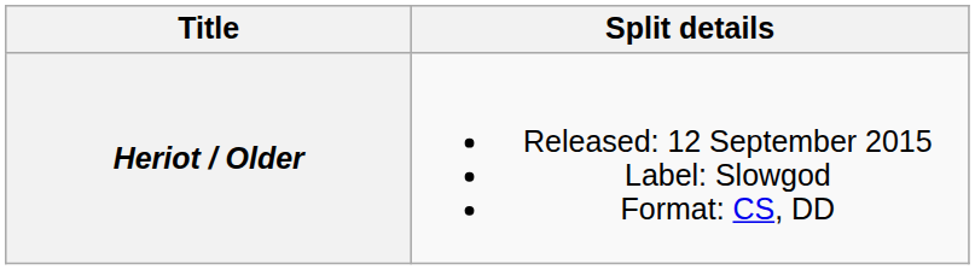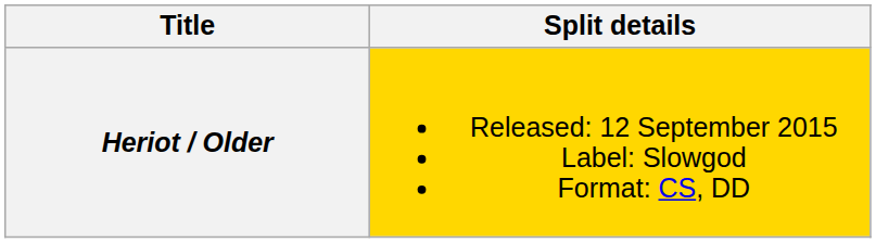Heriot / Older | Split details: no background -> gold background
